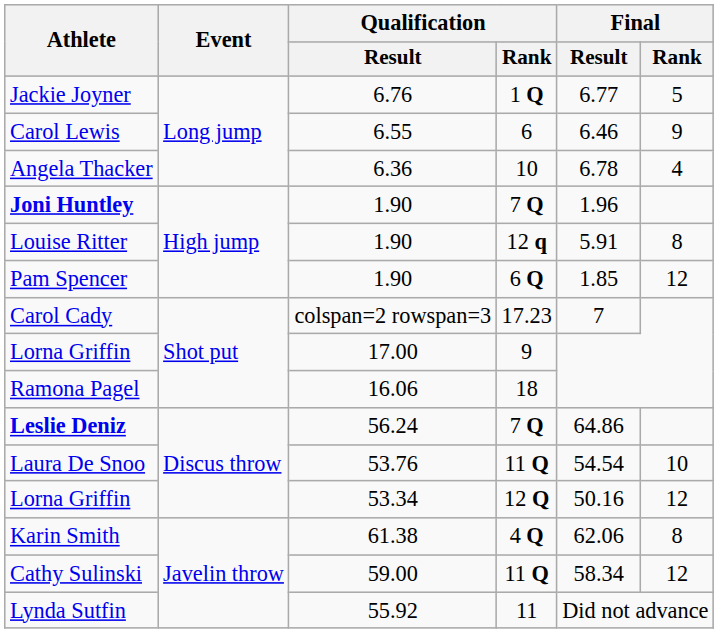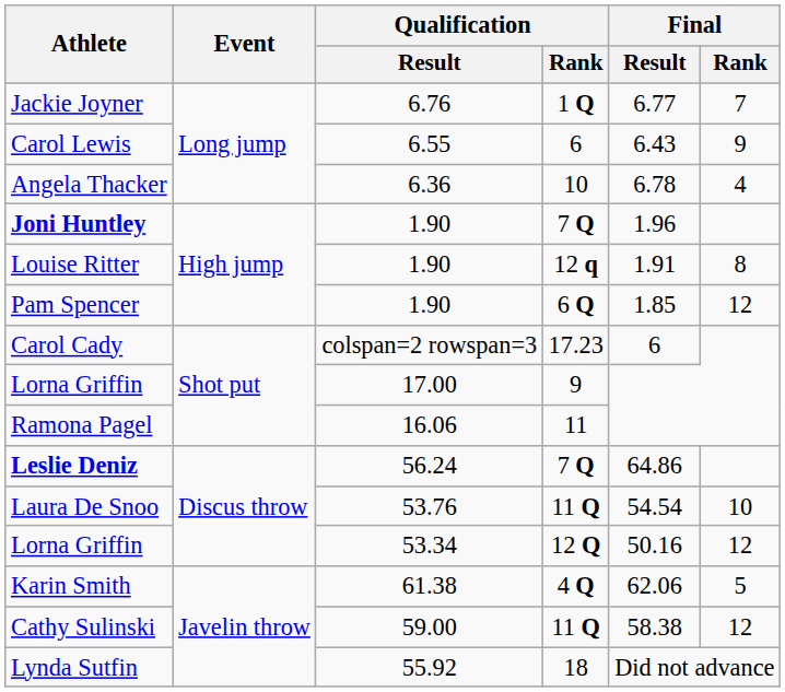Jackie Joyner | Final / Rank: 5 -> 7
Carol Lewis | Final / Result: 6.46 -> 6.43
Louise Ritter | Final / Result: 5.91 -> 1.91
Carol Cady | Final / Result: 7 -> 6
Ramona Pagel | Qualification / Rank: 18 -> 11
Karin Smith | Final / Rank: 8 -> 5
Cathy Sulinski | Final / Result: 58.34 -> 58.38
Lynda Sutfin | Qualification / Rank: 11 -> 18
